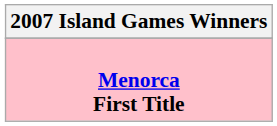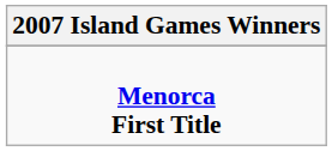row 2 | column 1: pink background -> no background
